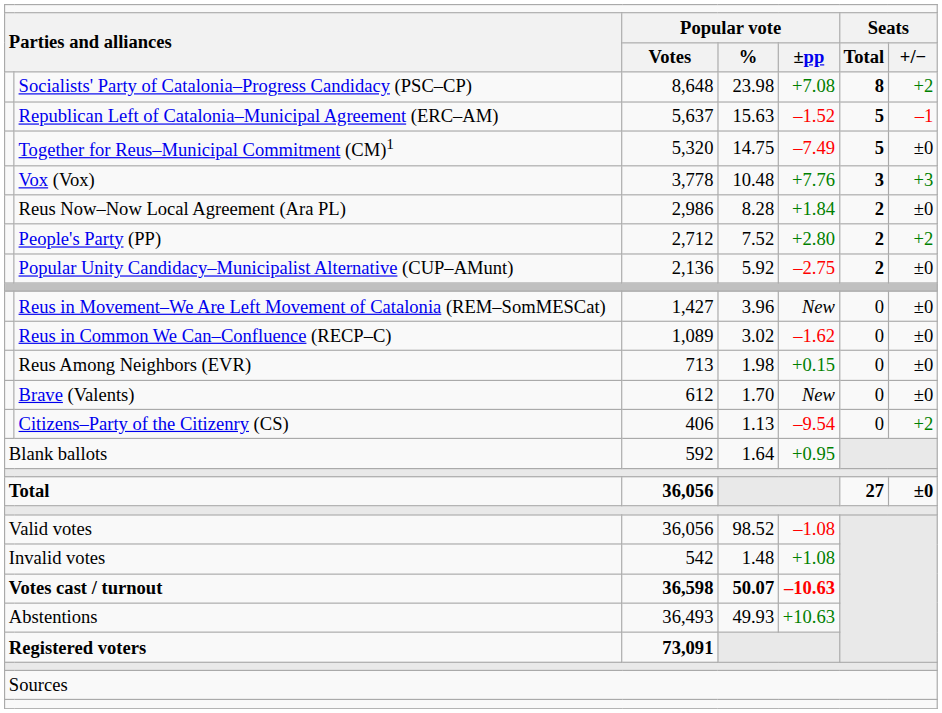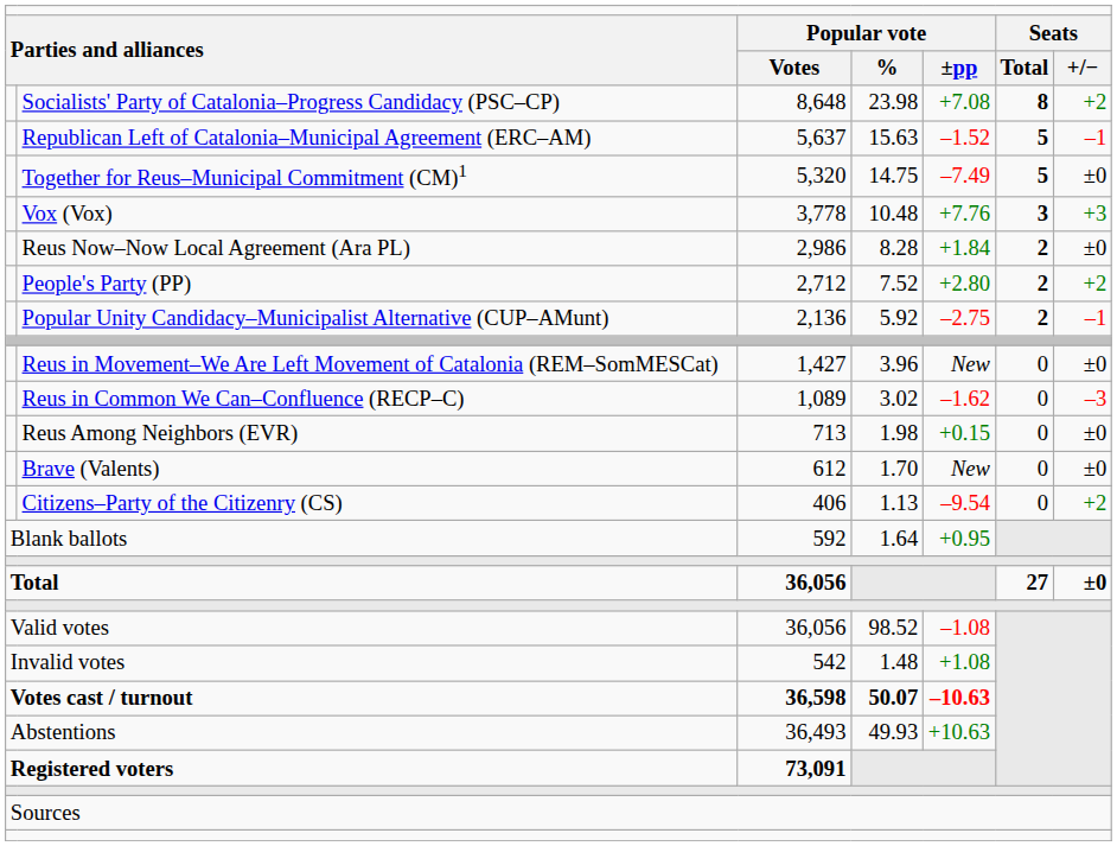Popular Unity Candidacy–Municipalist Alternative (CUP–AMunt) | column 7: ±0 -> –1
Reus in Common We Can–Confluence (RECP–C) | column 7: ±0 -> –3
